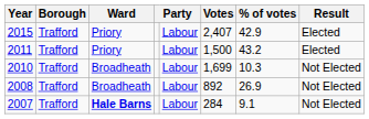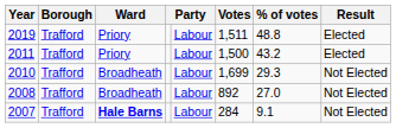+ row: 2019 | Trafford | Priory | Labour | 1,511 | 48.8 | Elected
- row: 2015 | Trafford | Priory | Labour | 2,407 | 42.9 | Elected
2010 | % of votes: 10.3 -> 29.3
2008 | % of votes: 26.9 -> 27.0
